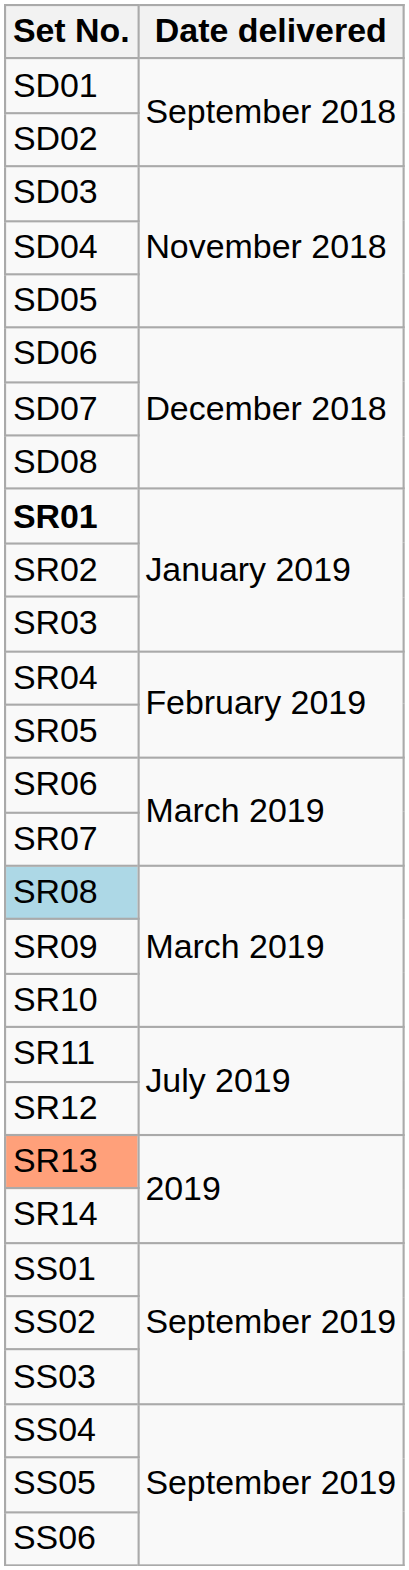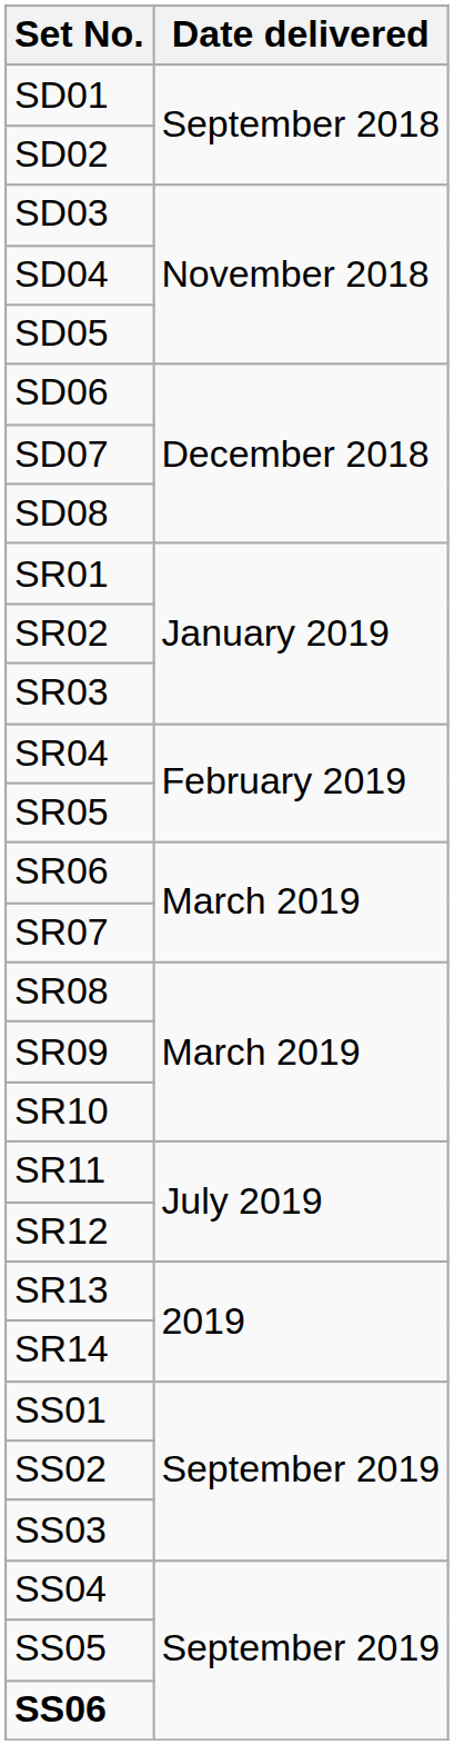SR01 | Set No.: bold -> normal
SR08 | Set No.: lightblue background -> no background
SR13 | Set No.: lightsalmon background -> no background
SS06 | Set No.: normal -> bold
